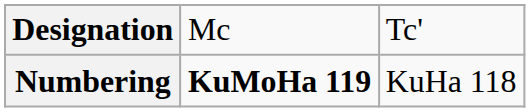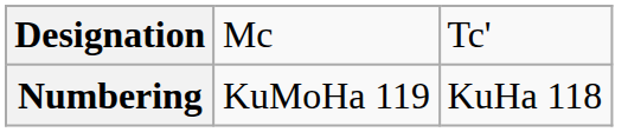Numbering | column 2: bold -> normal
